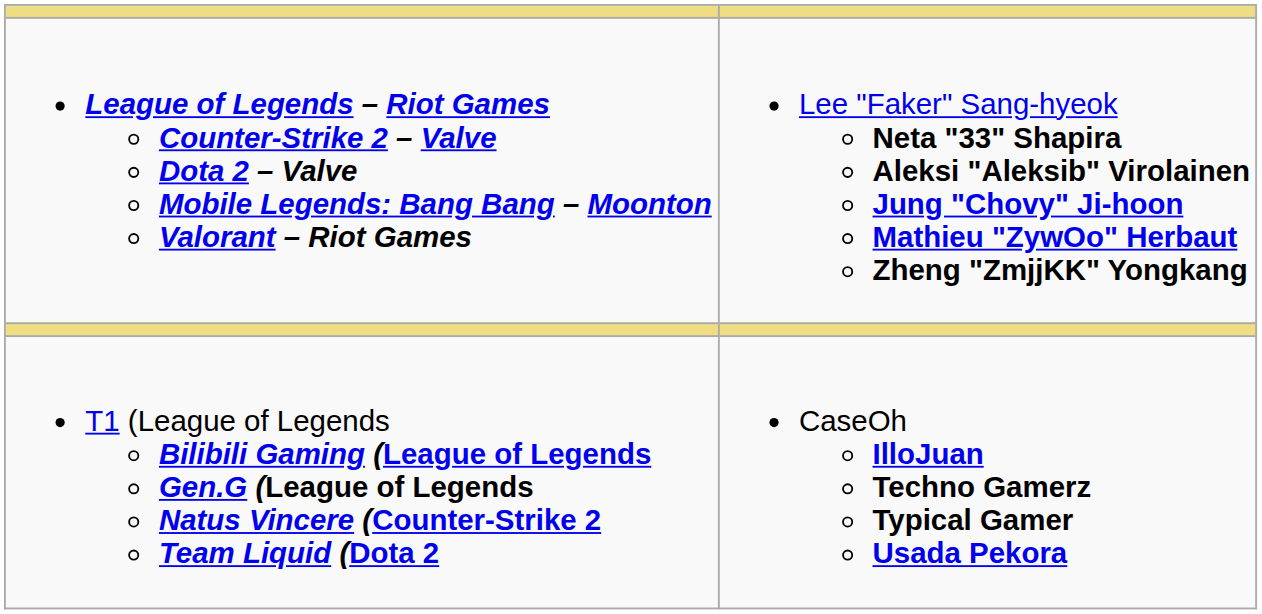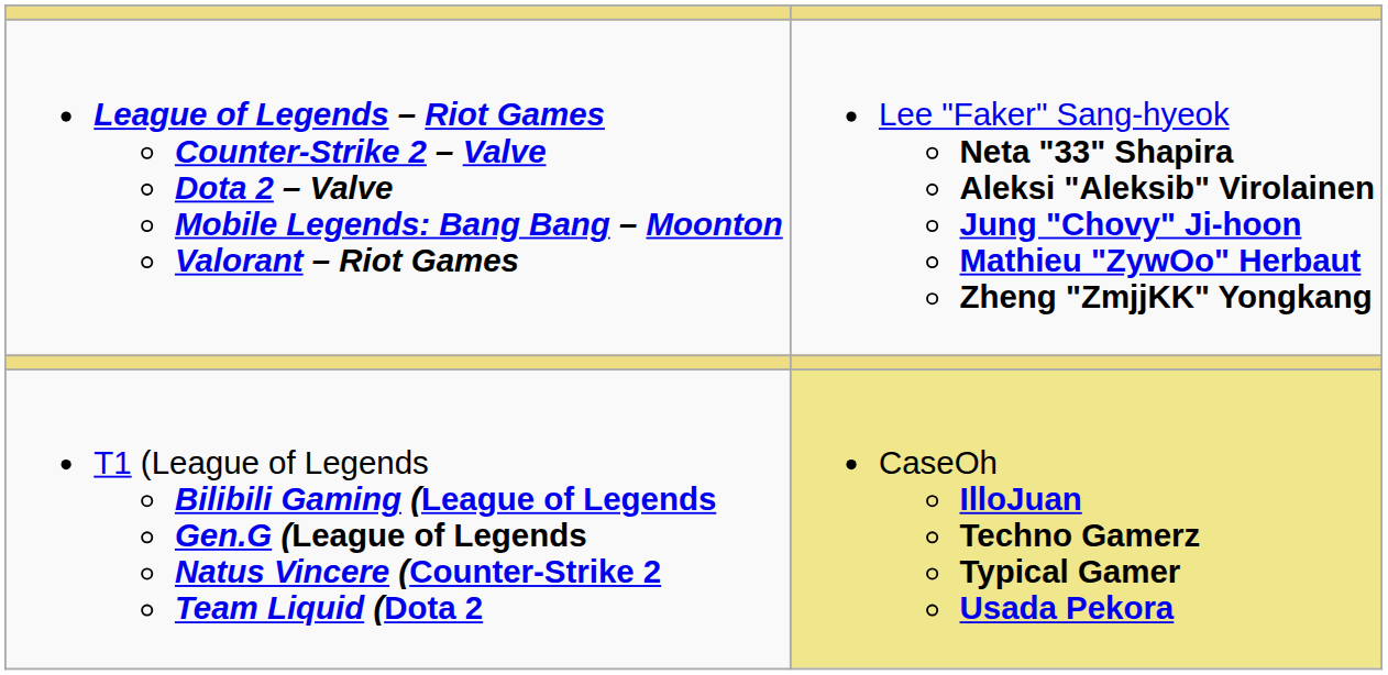row 4 | column 2: no background -> khaki background
